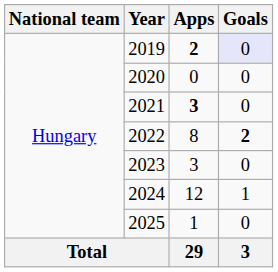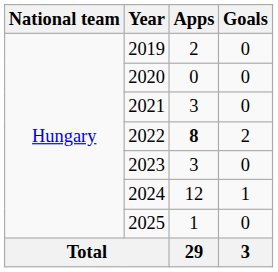2019 | Apps: bold -> normal
2019 | Goals: lavender background -> no background
2021 | Apps: bold -> normal
2022 | Apps: normal -> bold
2022 | Goals: bold -> normal
